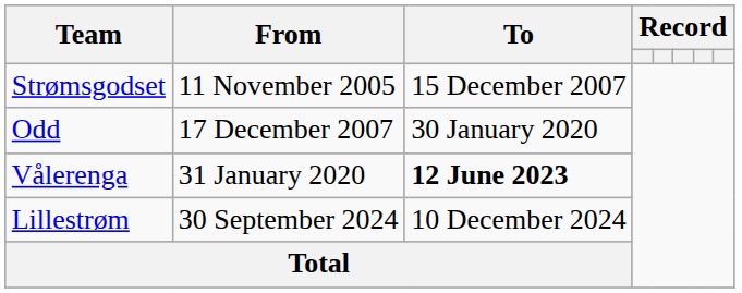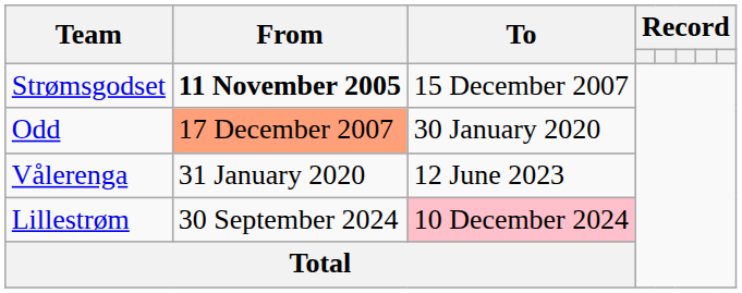Strømsgodset | From: normal -> bold
Odd | From: no background -> lightsalmon background
Vålerenga | To: bold -> normal
Lillestrøm | To: no background -> pink background
